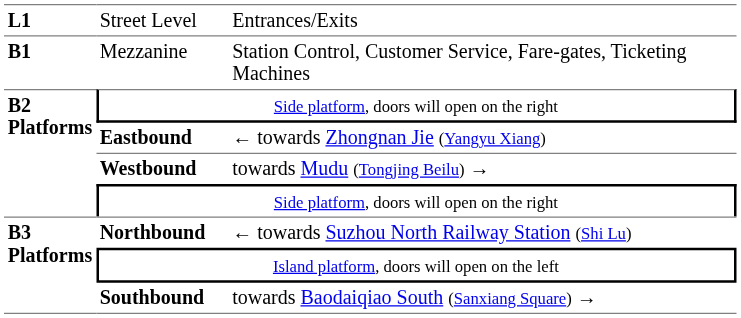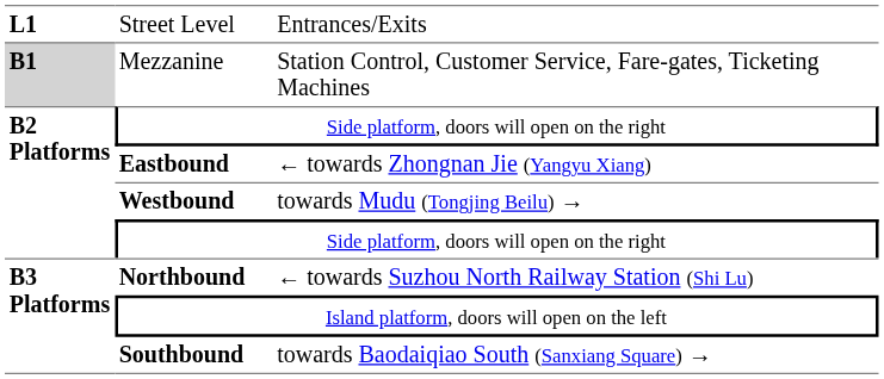Mezzanine | column 1: no background -> lightgrey background
